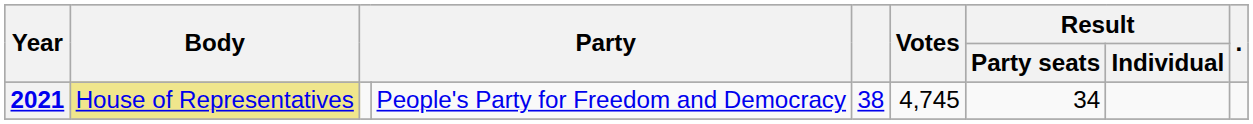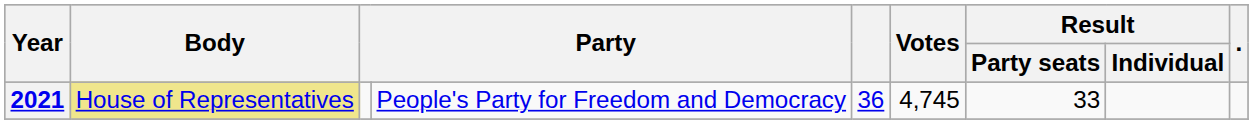2021 | column 5: 38 -> 36
2021 | Result / Party seats: 34 -> 33
